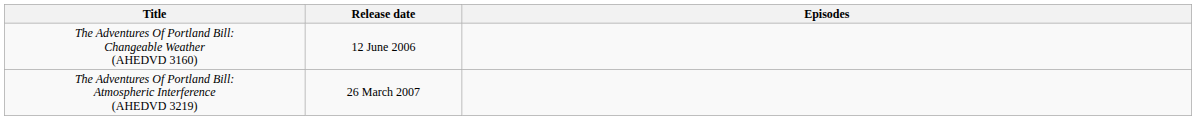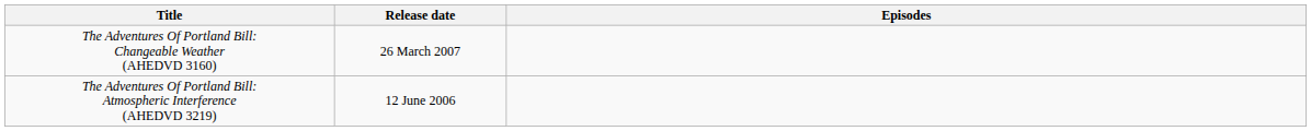row 2 | Release date: 12 June 2006 -> 26 March 2007
row 3 | Release date: 26 March 2007 -> 12 June 2006
